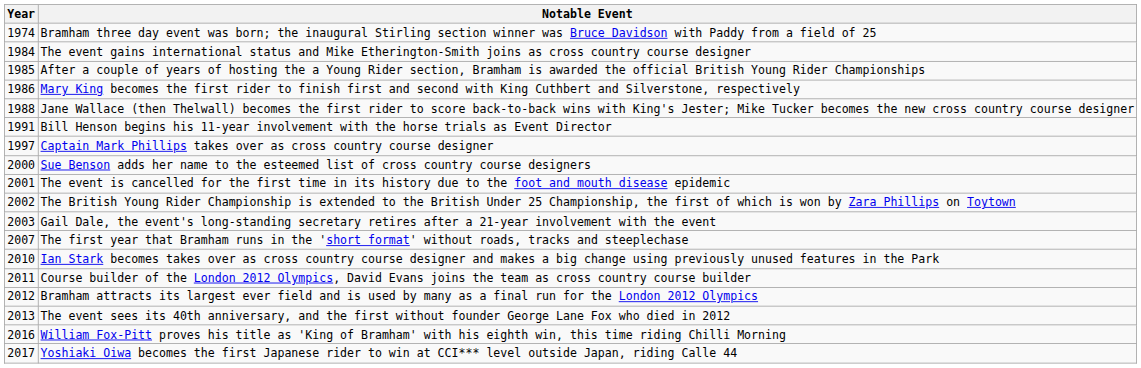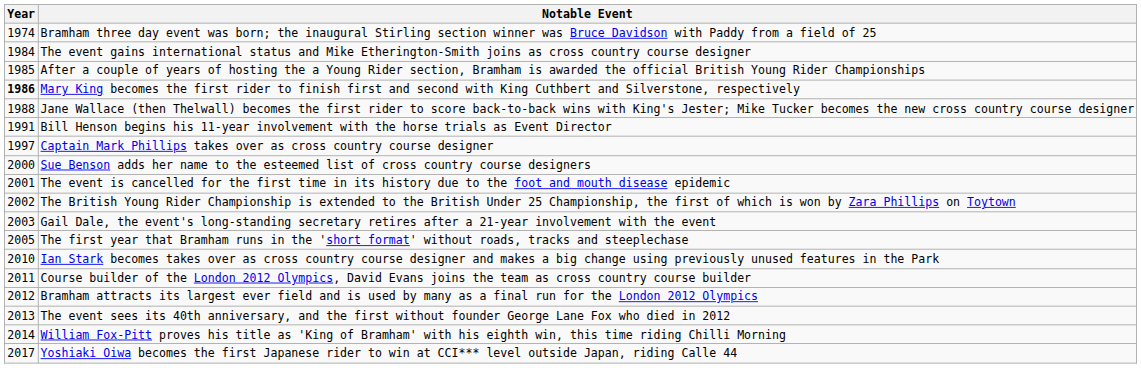row 5 | Year: normal -> bold
row 13 | Year: 2007 -> 2005
row 18 | Year: 2016 -> 2014
